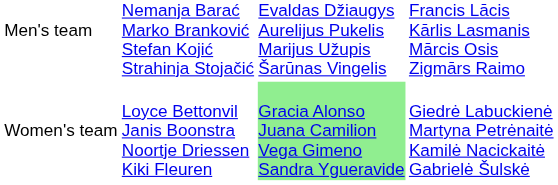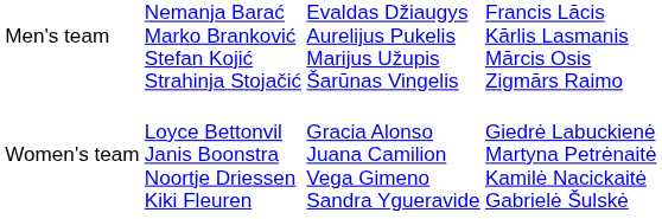Women's team | column 3: lightgreen background -> no background
